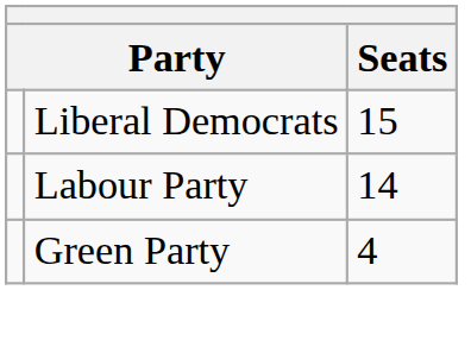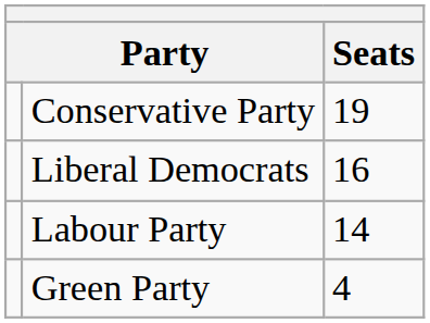+ row: Conservative Party | 19
Liberal Democrats | Seats: 15 -> 16
